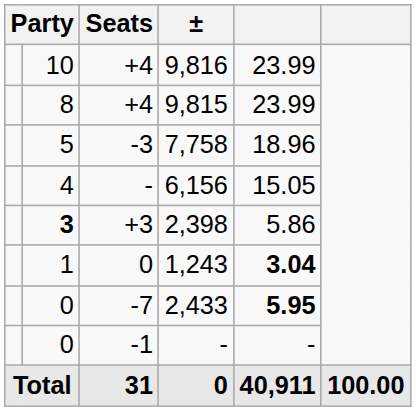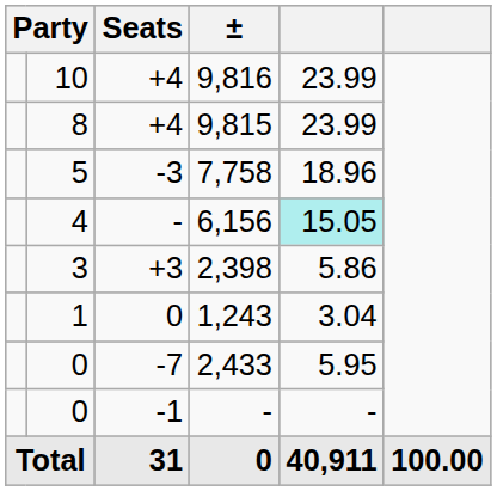6,156 | column 5: no background -> paleturquoise background
2,398 | column 2: bold -> normal
1,243 | column 5: bold -> normal
2,433 | column 5: bold -> normal
